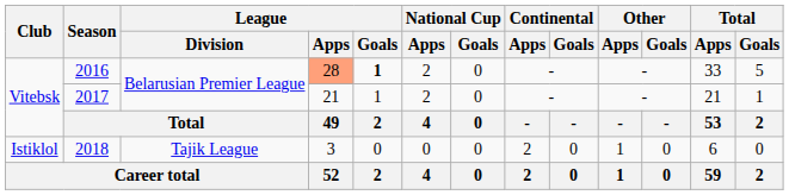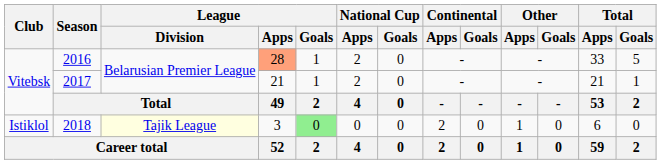2016 | League / Goals: bold -> normal
2018 | League / Division: no background -> lightyellow background
2018 | League / Goals: no background -> lightgreen background
